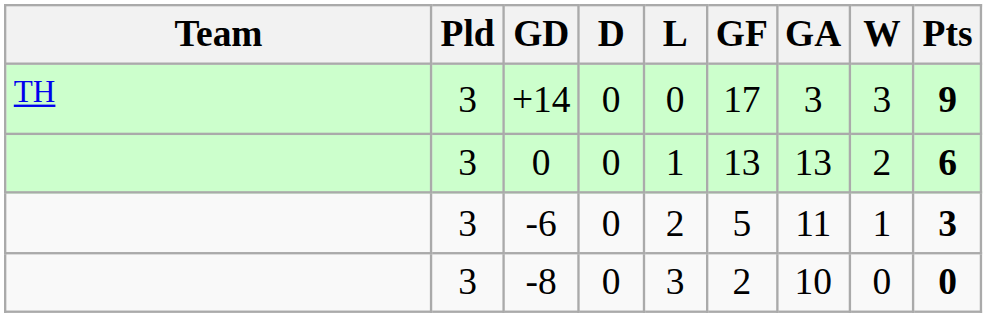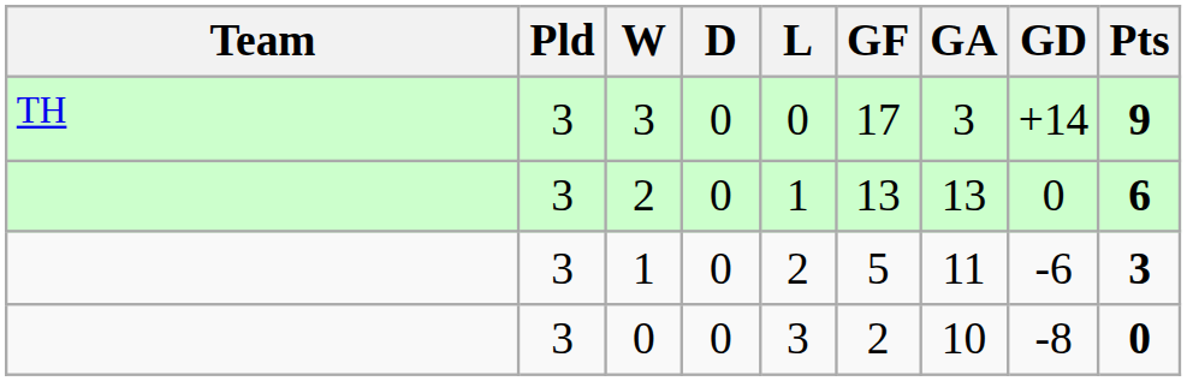columns swapped: W <-> GD
